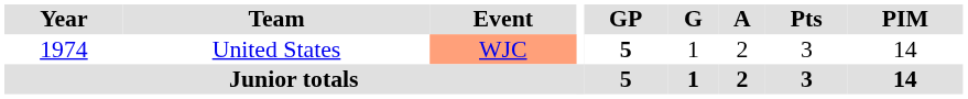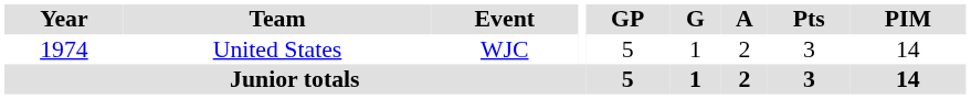United States | Event: lightsalmon background -> no background
United States | GP: bold -> normal
